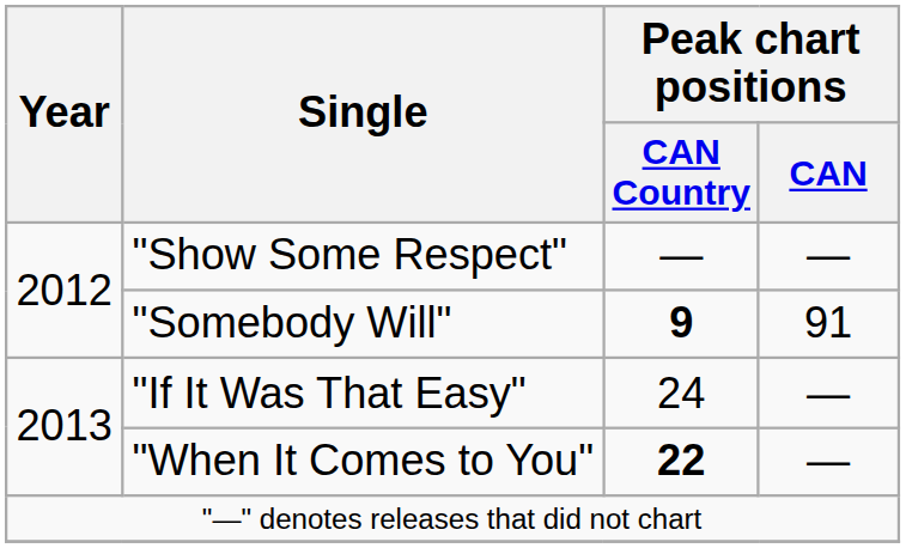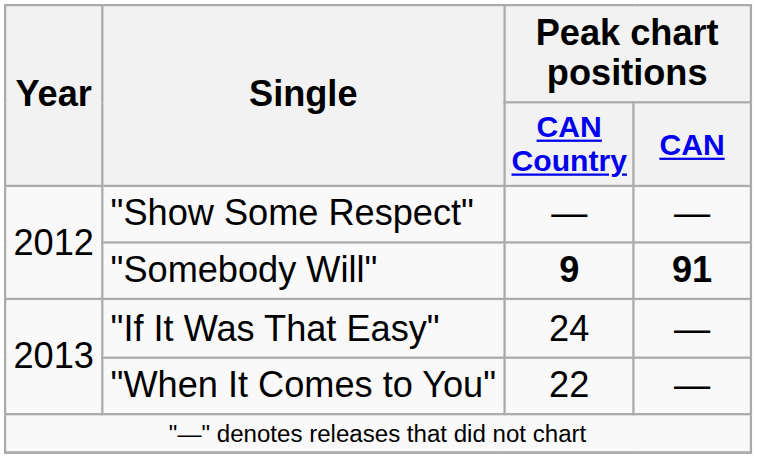"Somebody Will" | Peak chart positions / CAN: normal -> bold
"When It Comes to You" | Peak chart positions / CAN Country: bold -> normal
